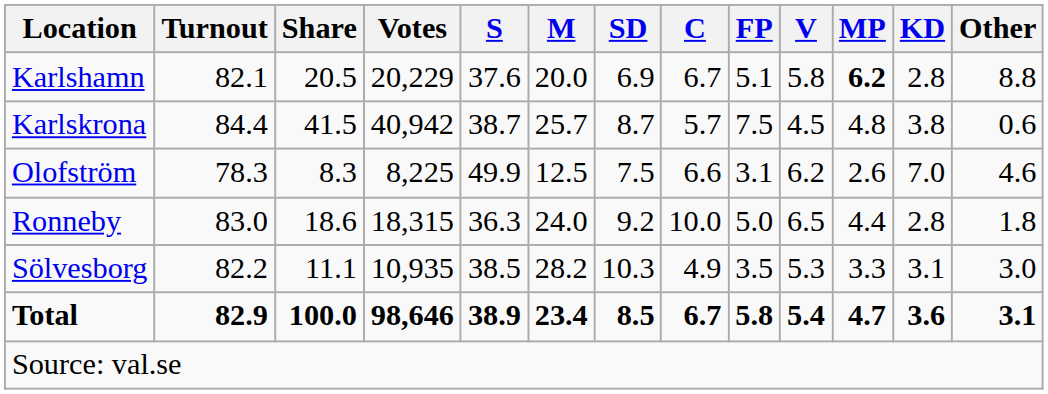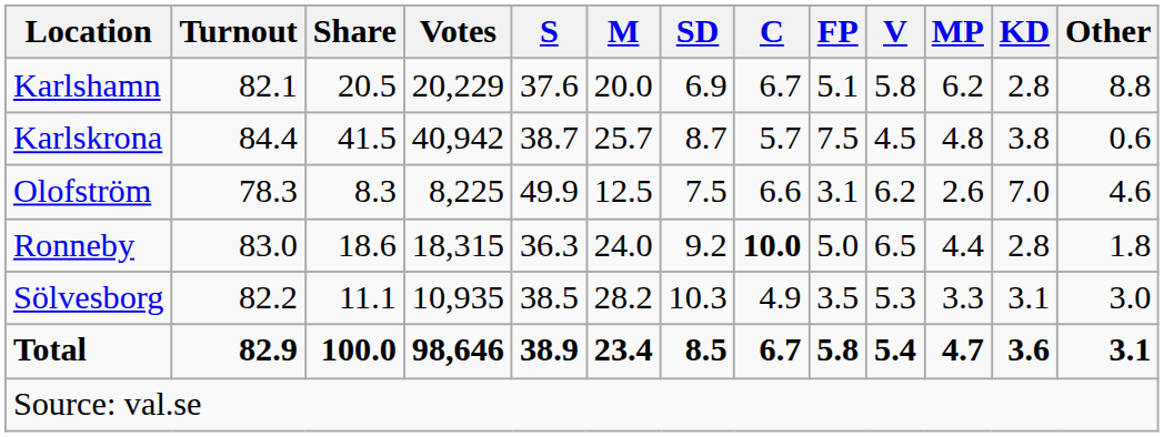Karlshamn | MP: bold -> normal
Ronneby | C: normal -> bold
